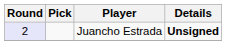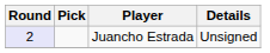Juancho Estrada | Details: bold -> normal
